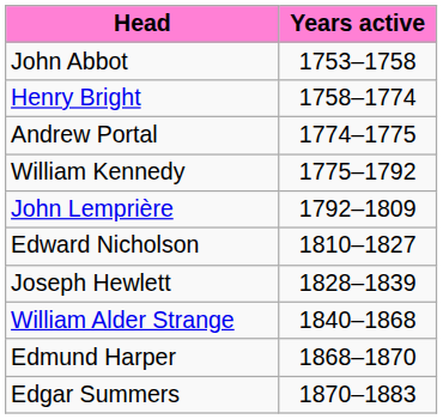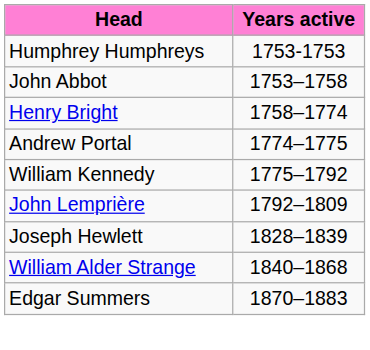+ row: Humphrey Humphreys | 1753-1753
- row: Edward Nicholson | 1810–1827
- row: Edmund Harper | 1868–1870
